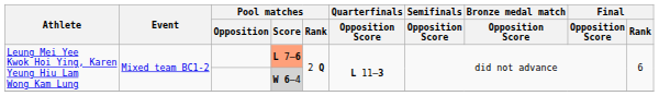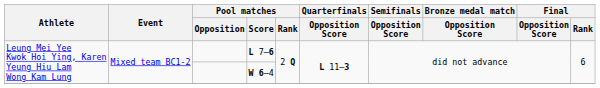L 7–6 | Pool matches / Score: lightsalmon background -> no background
W 6–4 | Pool matches / Score: lightgrey background -> no background
